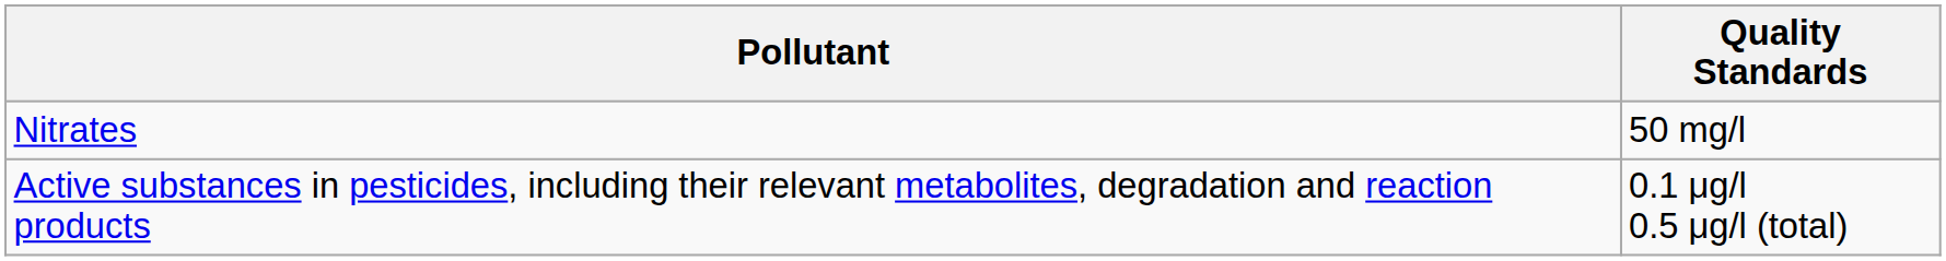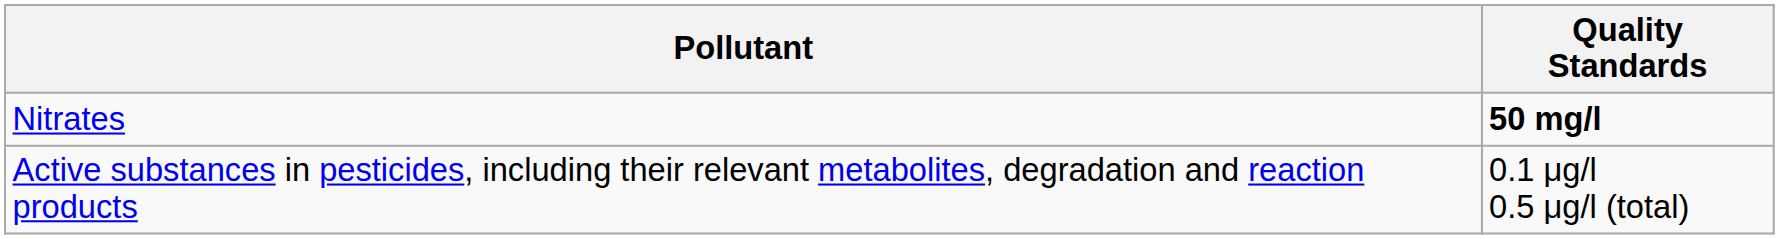Nitrates | Quality Standards: normal -> bold
